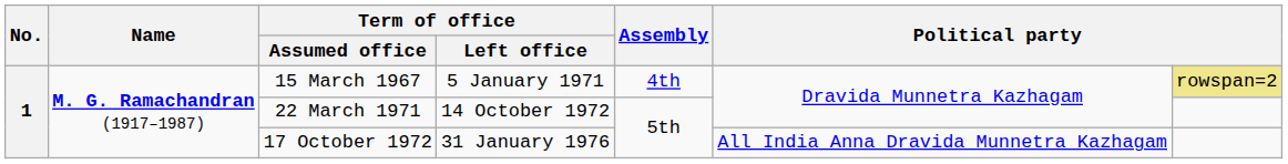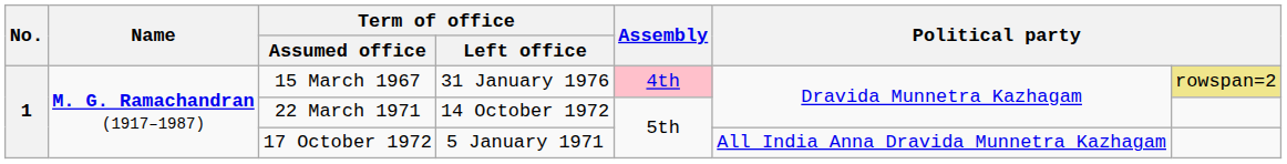15 March 1967 | Term of office / Left office: 5 January 1971 -> 31 January 1976
15 March 1967 | Assembly: no background -> pink background
17 October 1972 | Term of office / Left office: 31 January 1976 -> 5 January 1971
